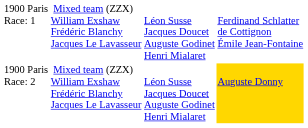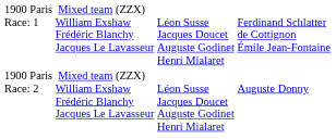1900 Paris Race: 2 | column 4: gold background -> no background
